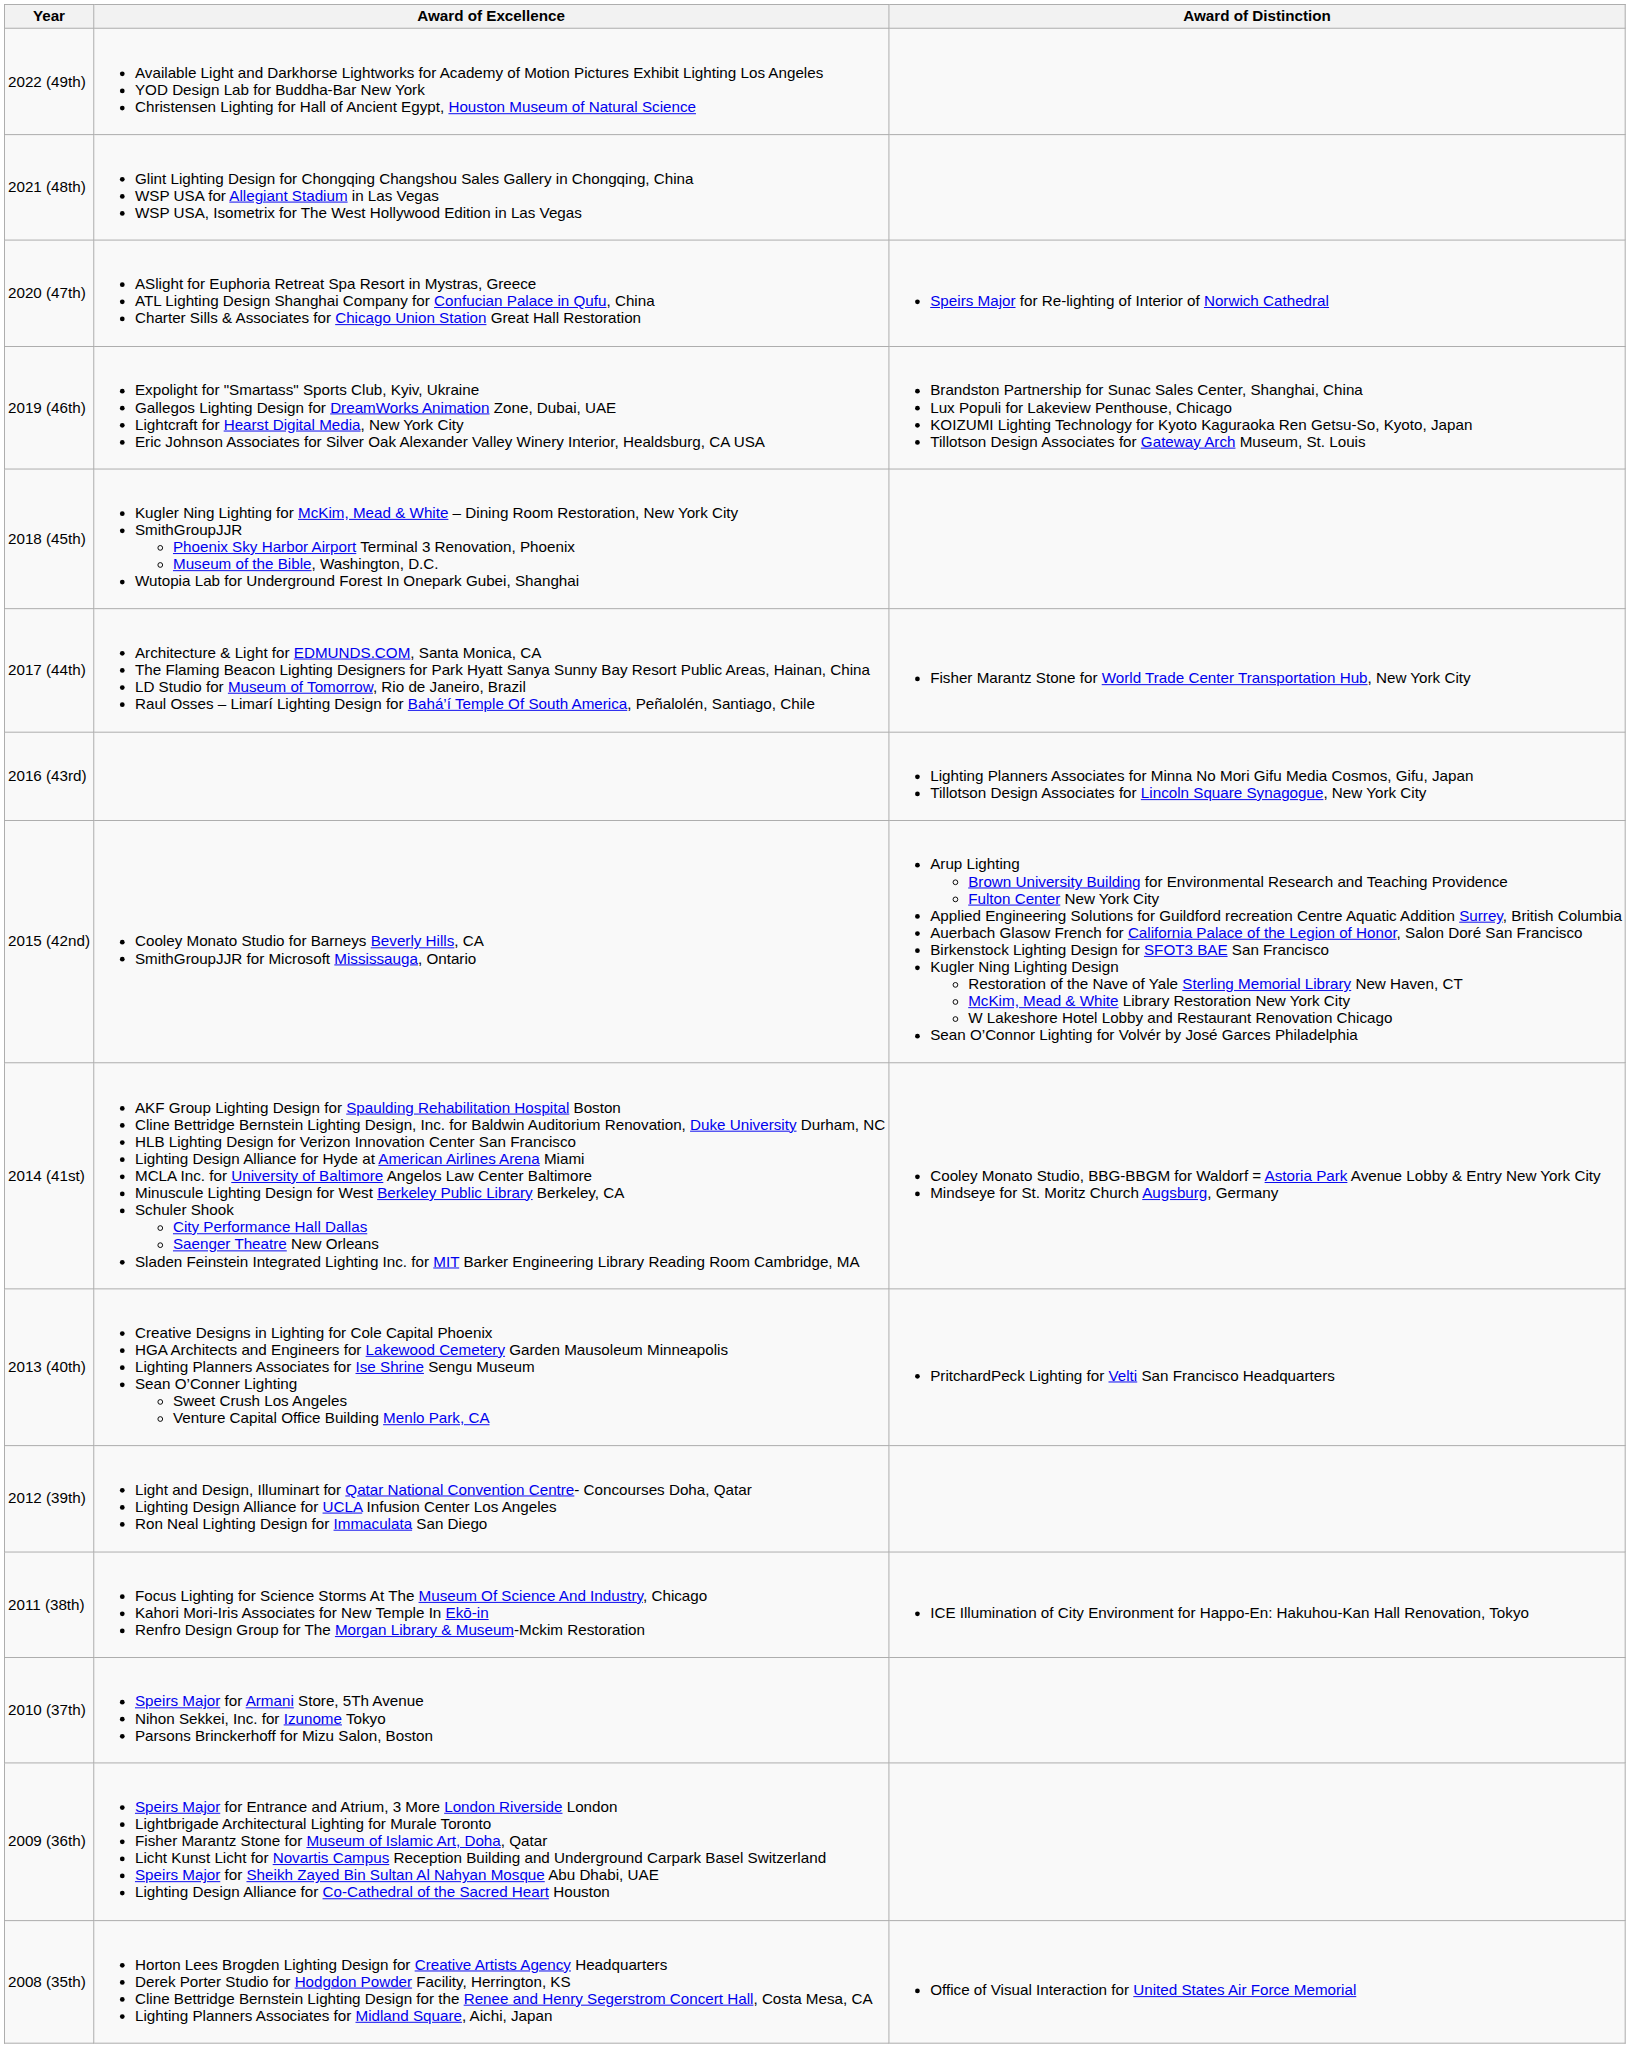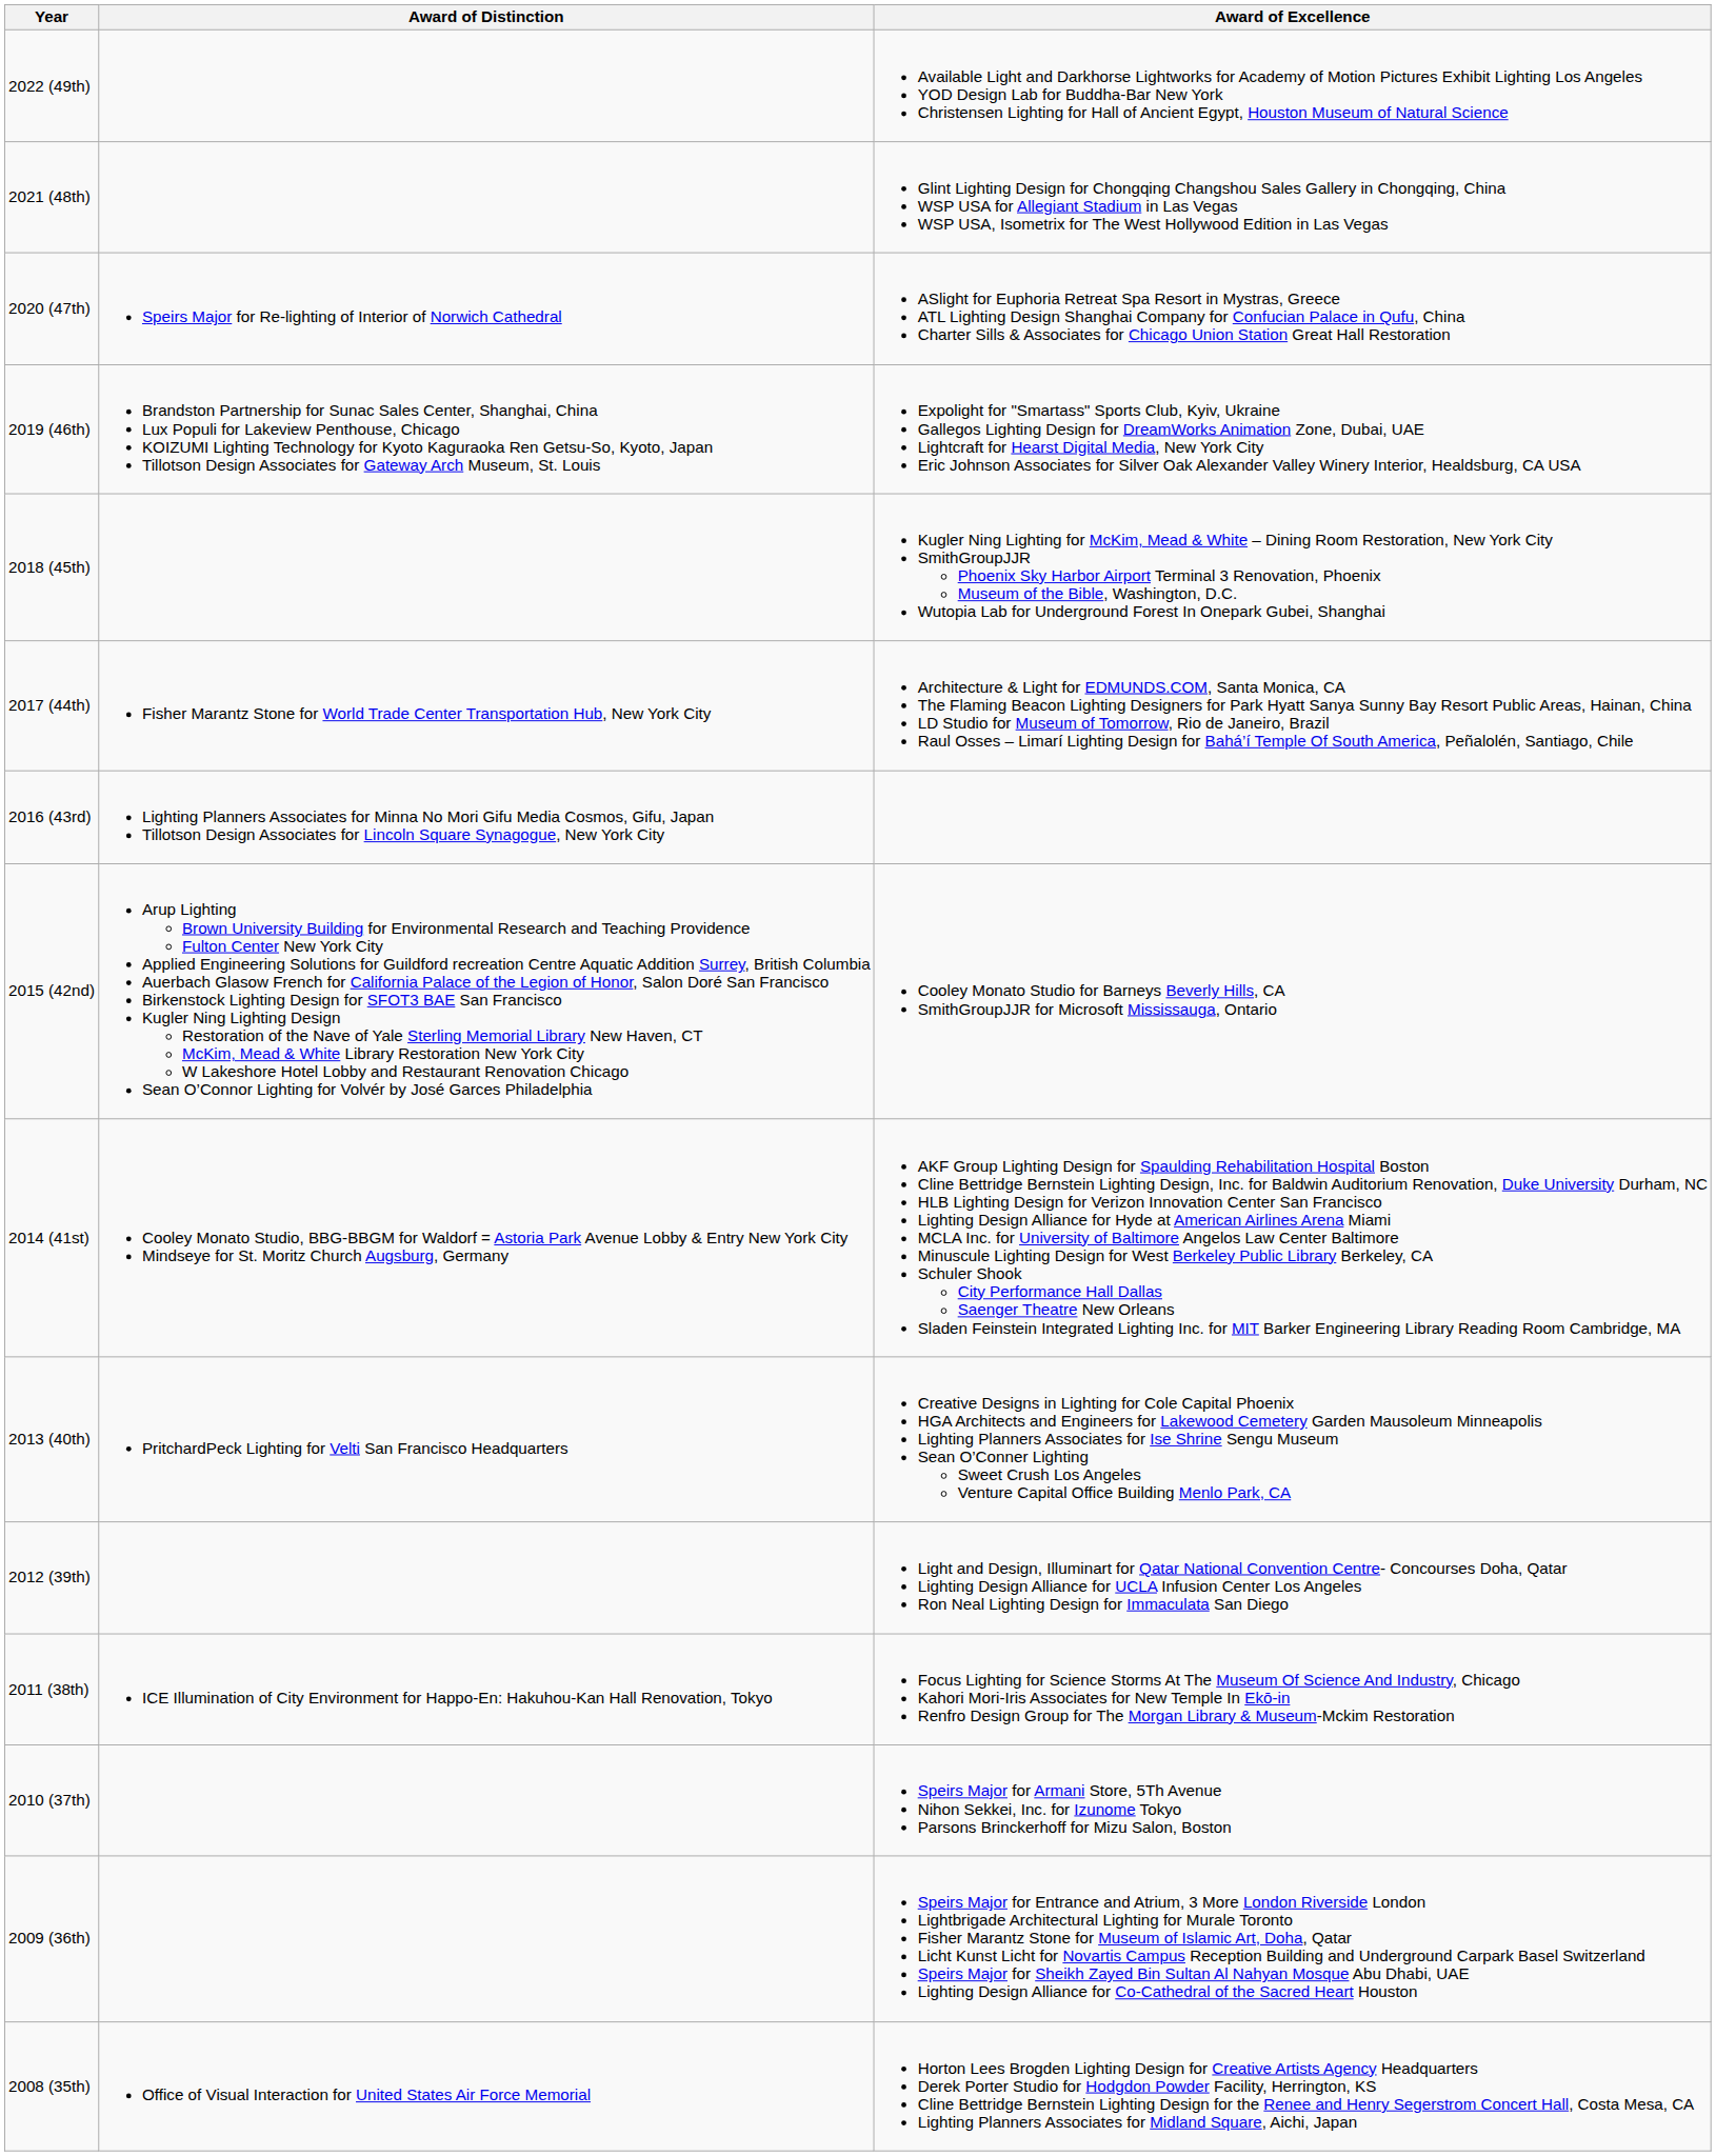columns swapped: Award of Distinction <-> Award of Excellence
